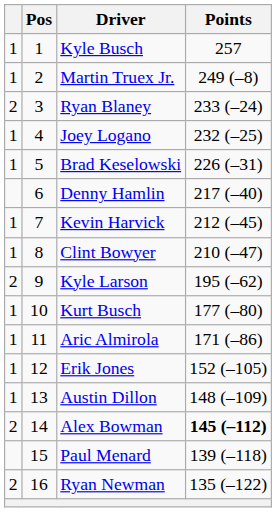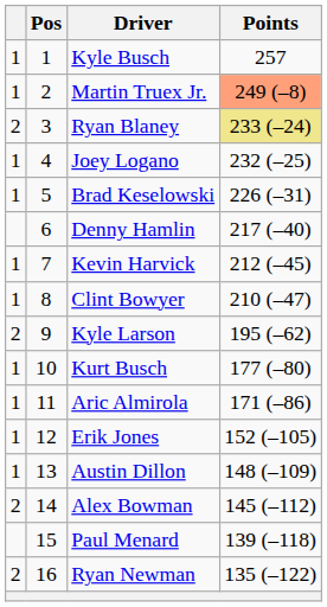Martin Truex Jr. | Points: no background -> lightsalmon background
Ryan Blaney | Points: no background -> khaki background
Alex Bowman | Points: bold -> normal
